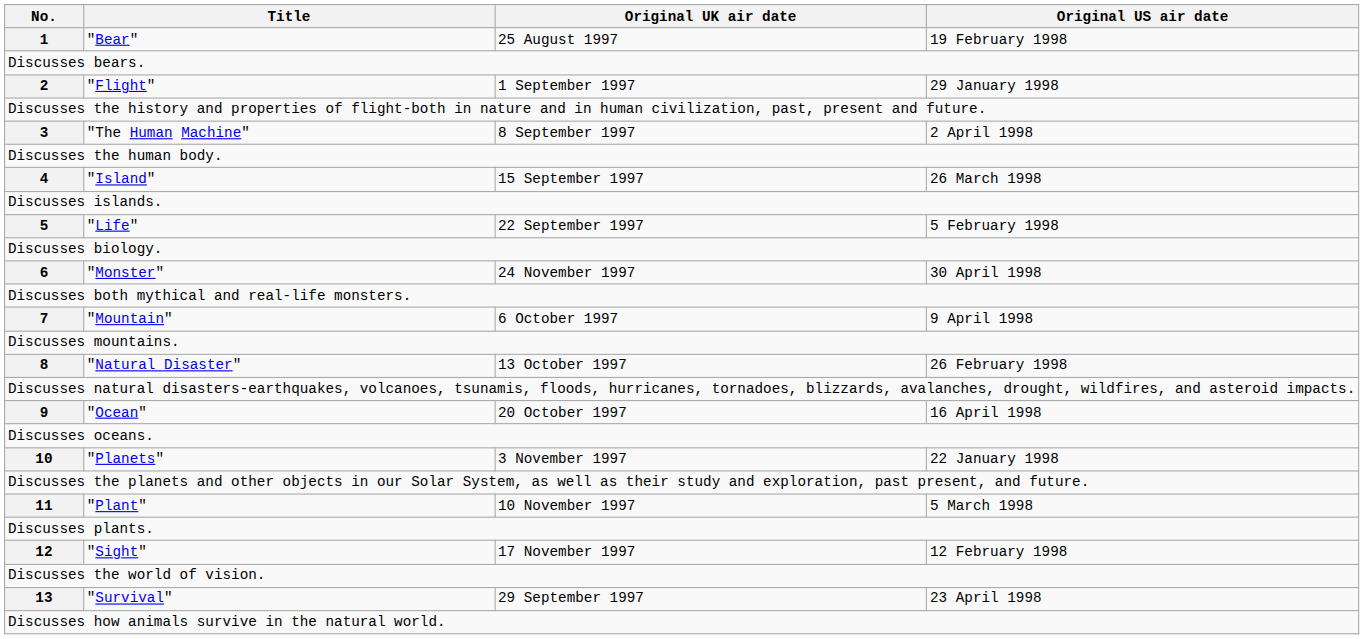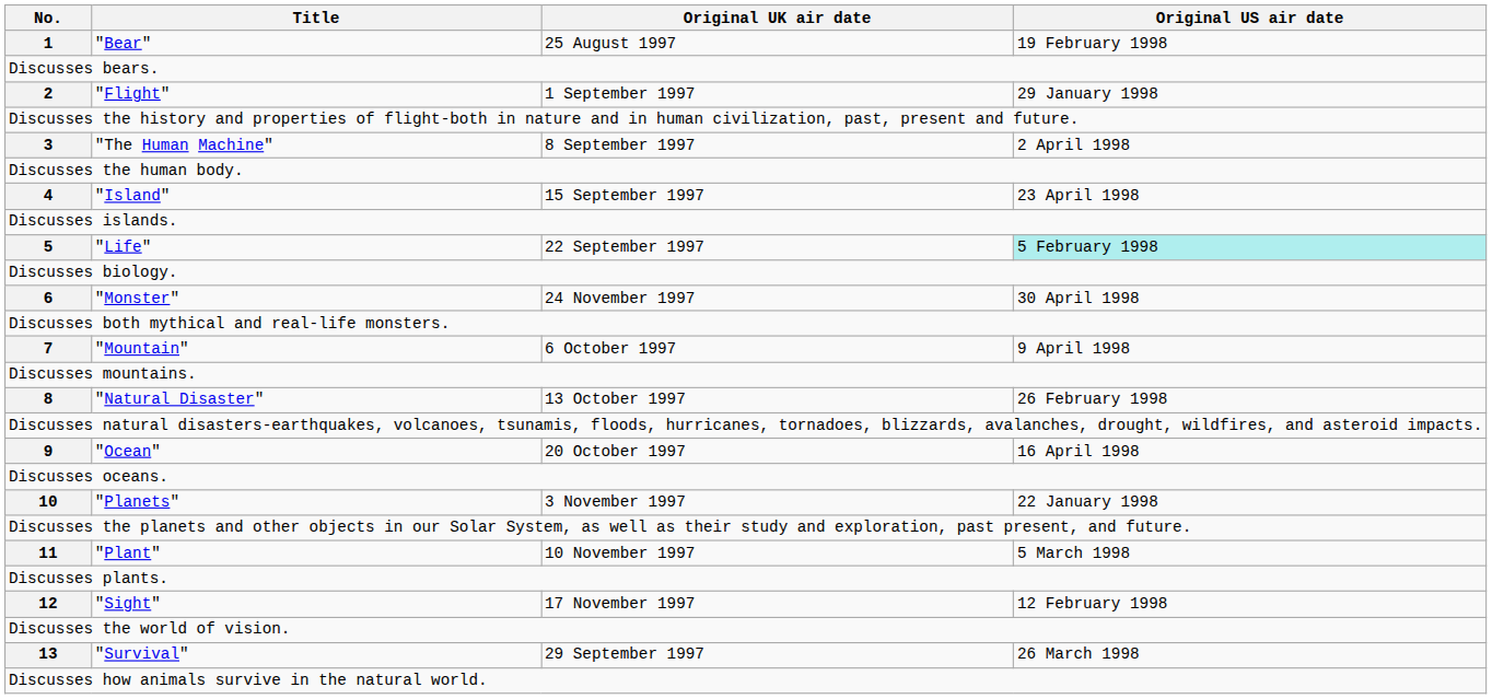4 | Original US air date: 26 March 1998 -> 23 April 1998
5 | Original US air date: no background -> paleturquoise background
13 | Original US air date: 23 April 1998 -> 26 March 1998
